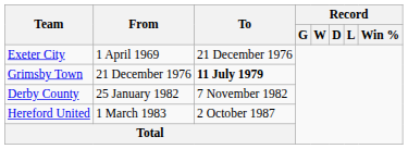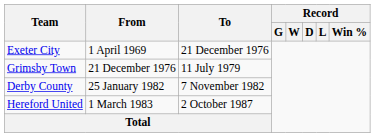Grimsby Town | To: bold -> normal
